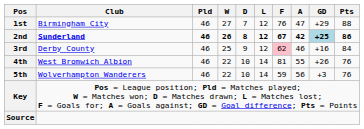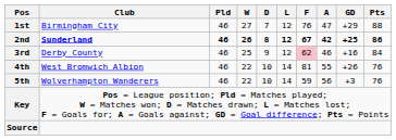2nd | GD: lightblue background -> no background
